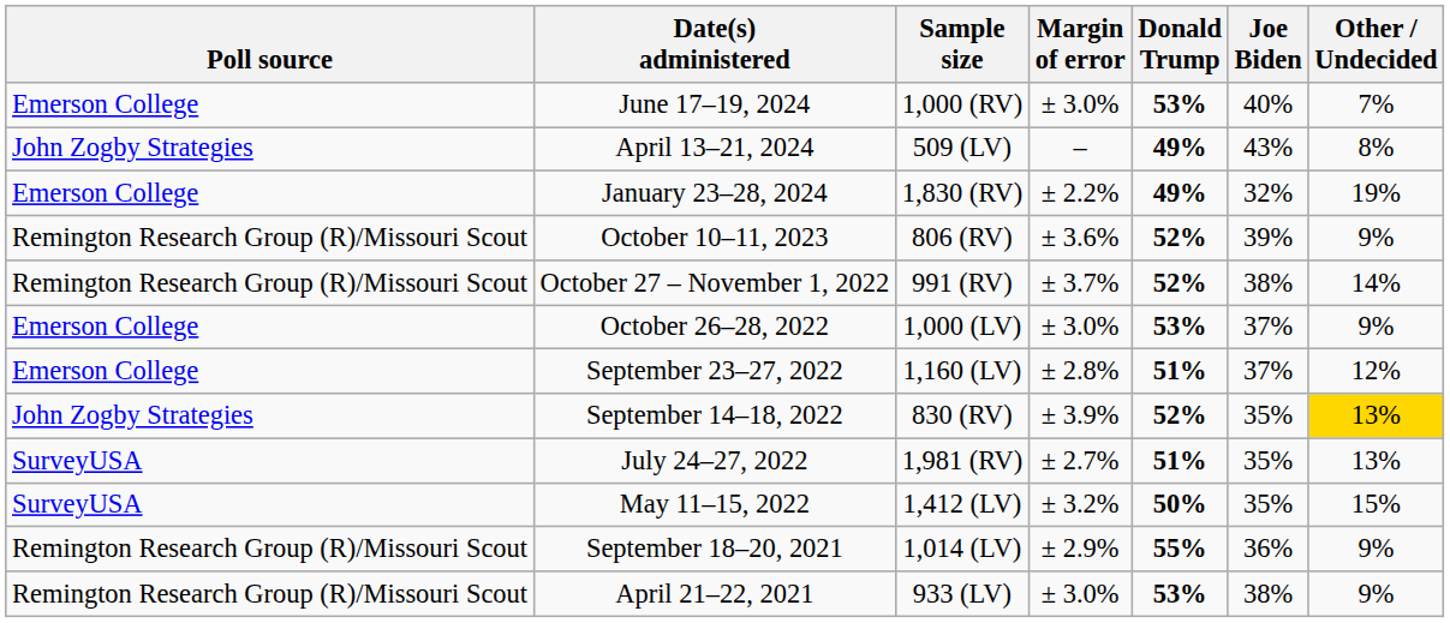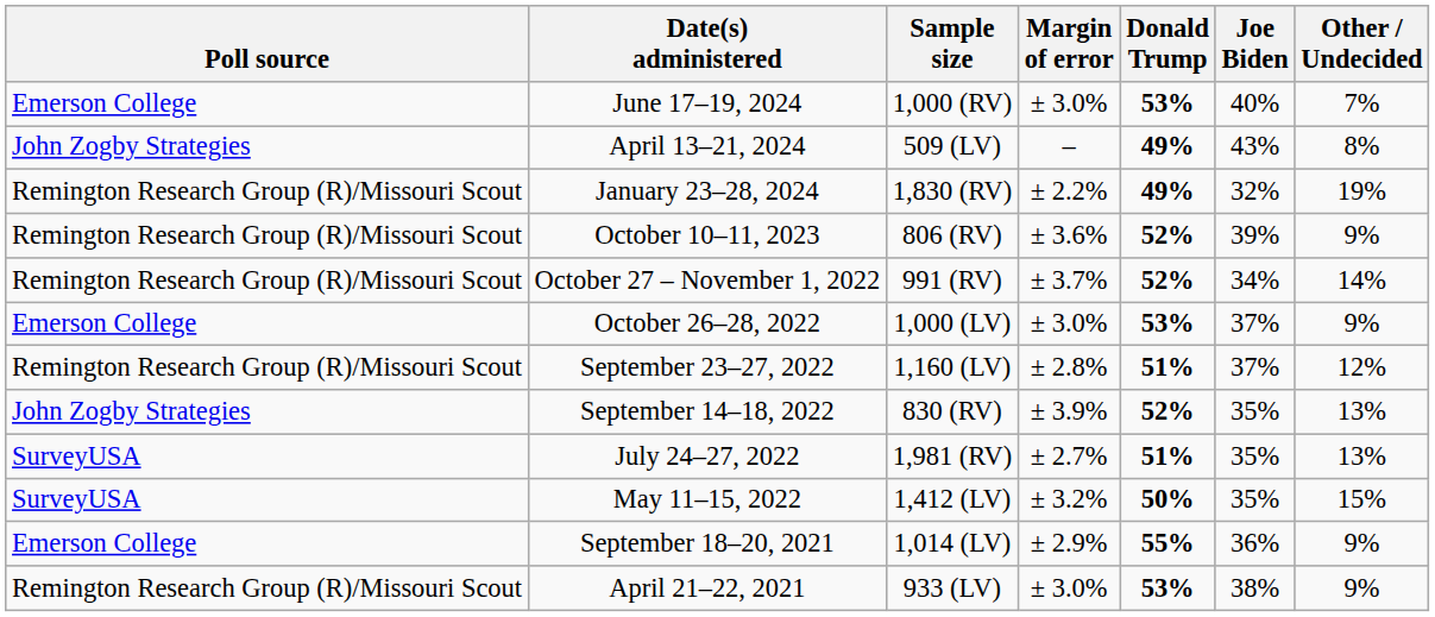January 23–28, 2024 | Poll source: Emerson College -> Remington Research Group (R)/Missouri Scout
October 27 – November 1, 2022 | Joe Biden: 38% -> 34%
September 23–27, 2022 | Poll source: Emerson College -> Remington Research Group (R)/Missouri Scout
September 14–18, 2022 | Other / Undecided: gold background -> no background
September 18–20, 2021 | Poll source: Remington Research Group (R)/Missouri Scout -> Emerson College
